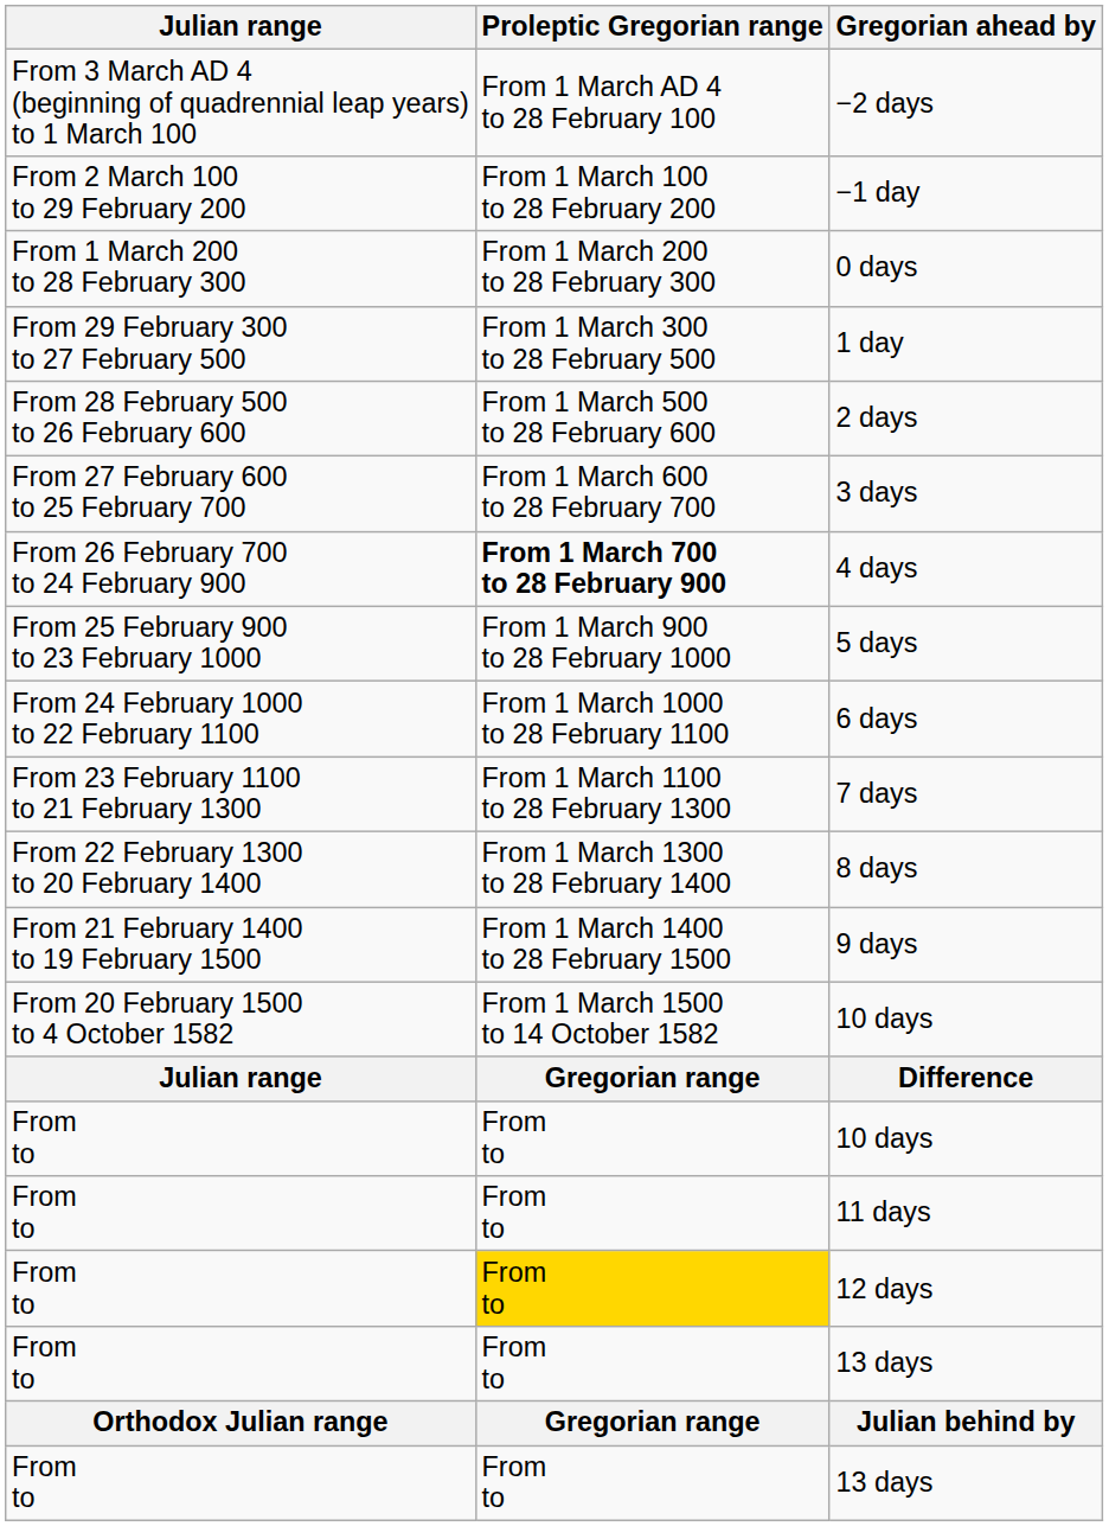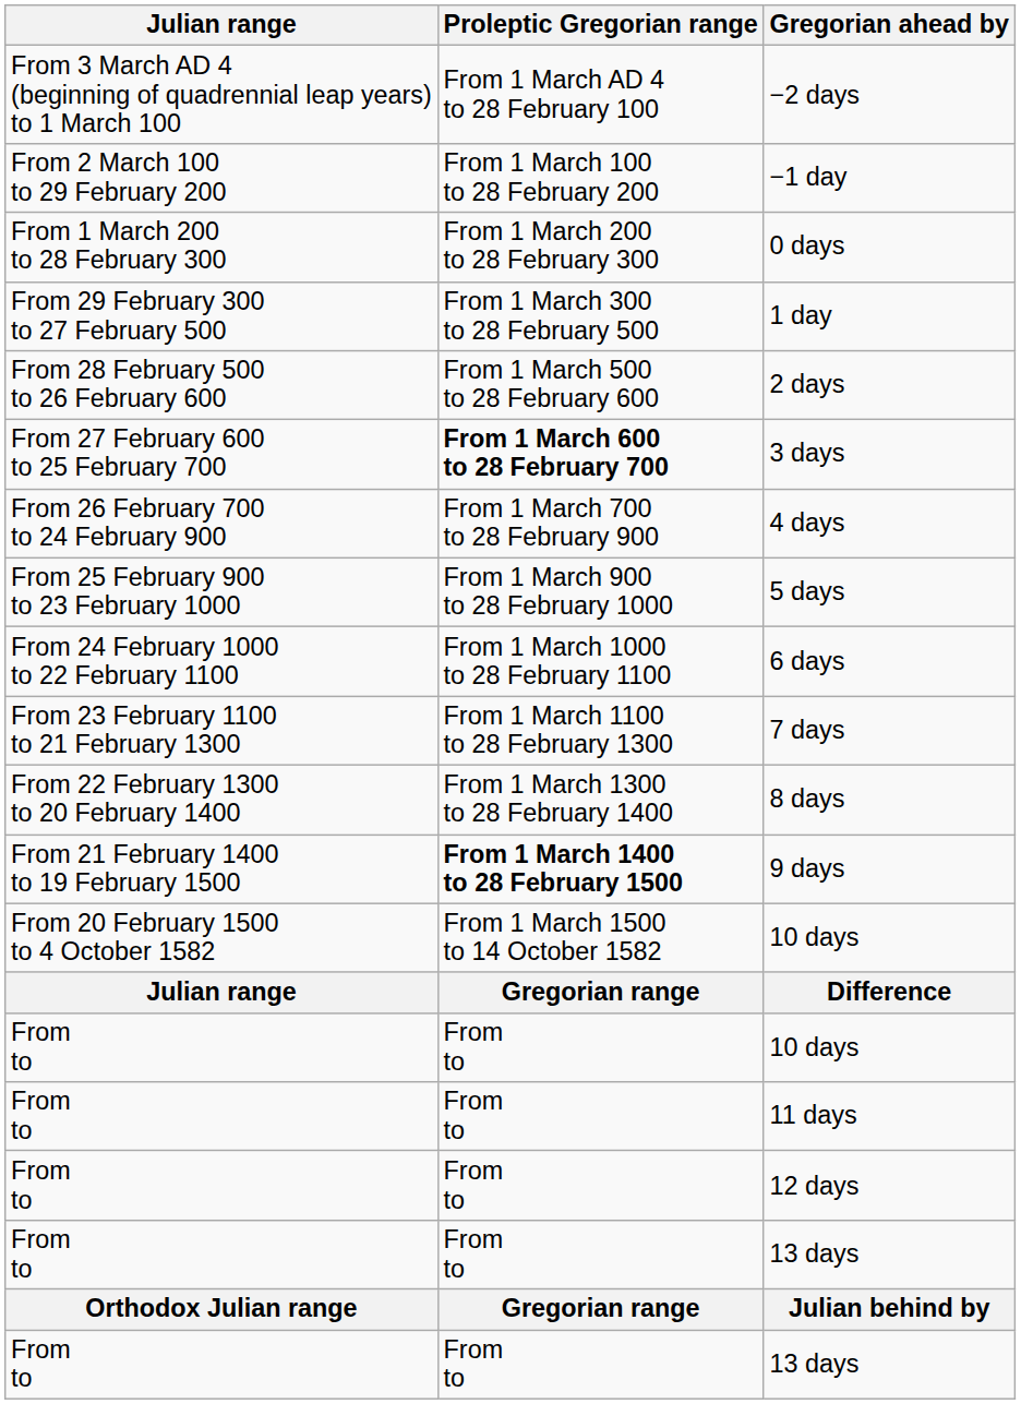3 days | Proleptic Gregorian range: normal -> bold
4 days | Proleptic Gregorian range: bold -> normal
9 days | Proleptic Gregorian range: normal -> bold
12 days | Proleptic Gregorian range: gold background -> no background
